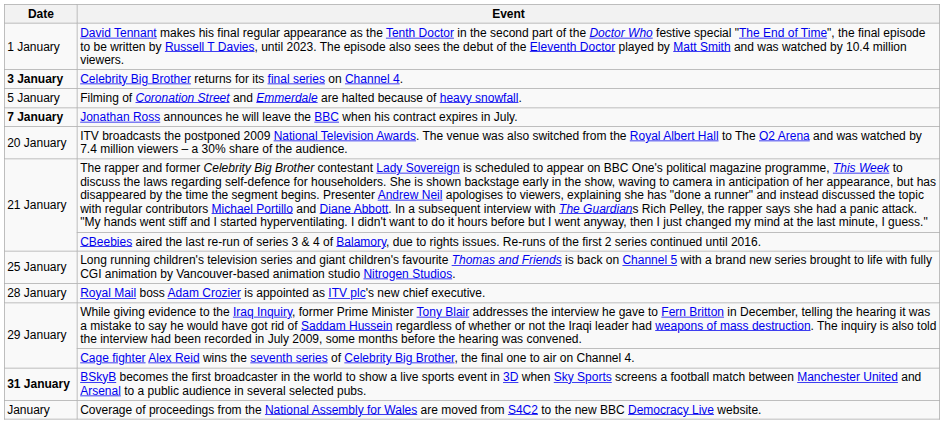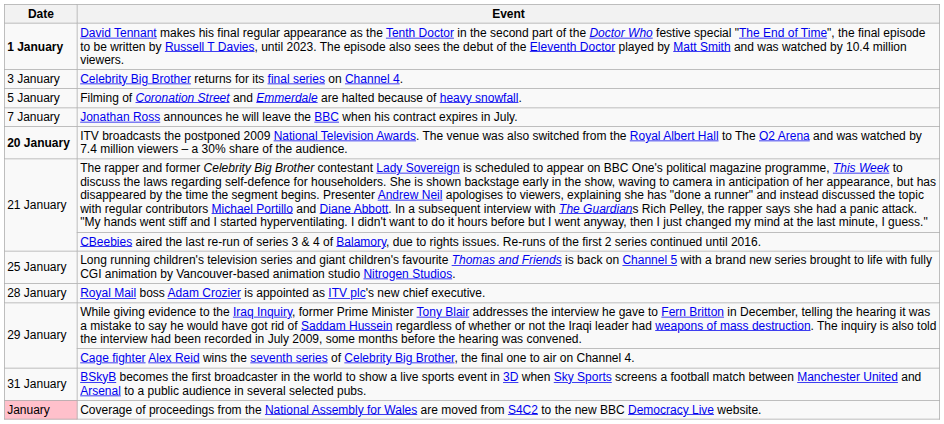row 2 | Date: normal -> bold
row 3 | Date: bold -> normal
row 5 | Date: bold -> normal
row 6 | Date: normal -> bold
row 13 | Date: bold -> normal
row 14 | Date: no background -> pink background
